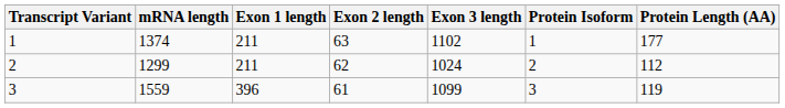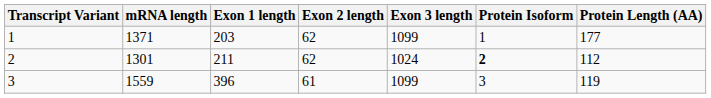row 2 | mRNA length: 1374 -> 1371
row 2 | Exon 1 length: 211 -> 203
row 2 | Exon 2 length: 63 -> 62
row 2 | Exon 3 length: 1102 -> 1099
row 3 | mRNA length: 1299 -> 1301
row 3 | Protein Isoform: normal -> bold
